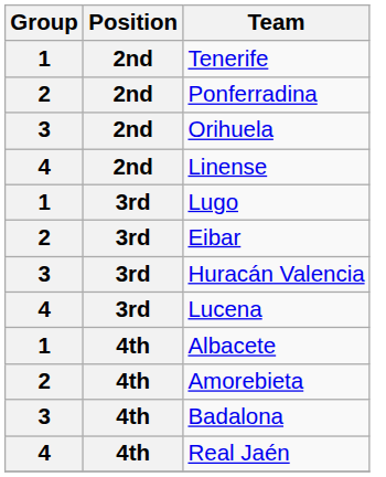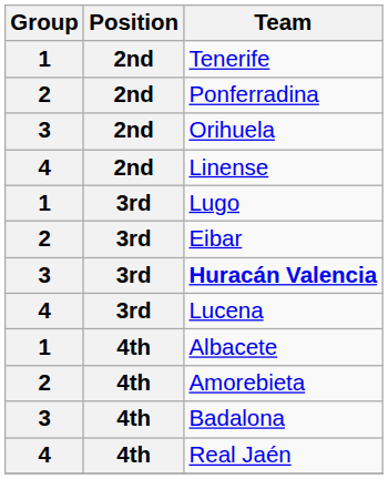Huracán Valencia | Team: normal -> bold
